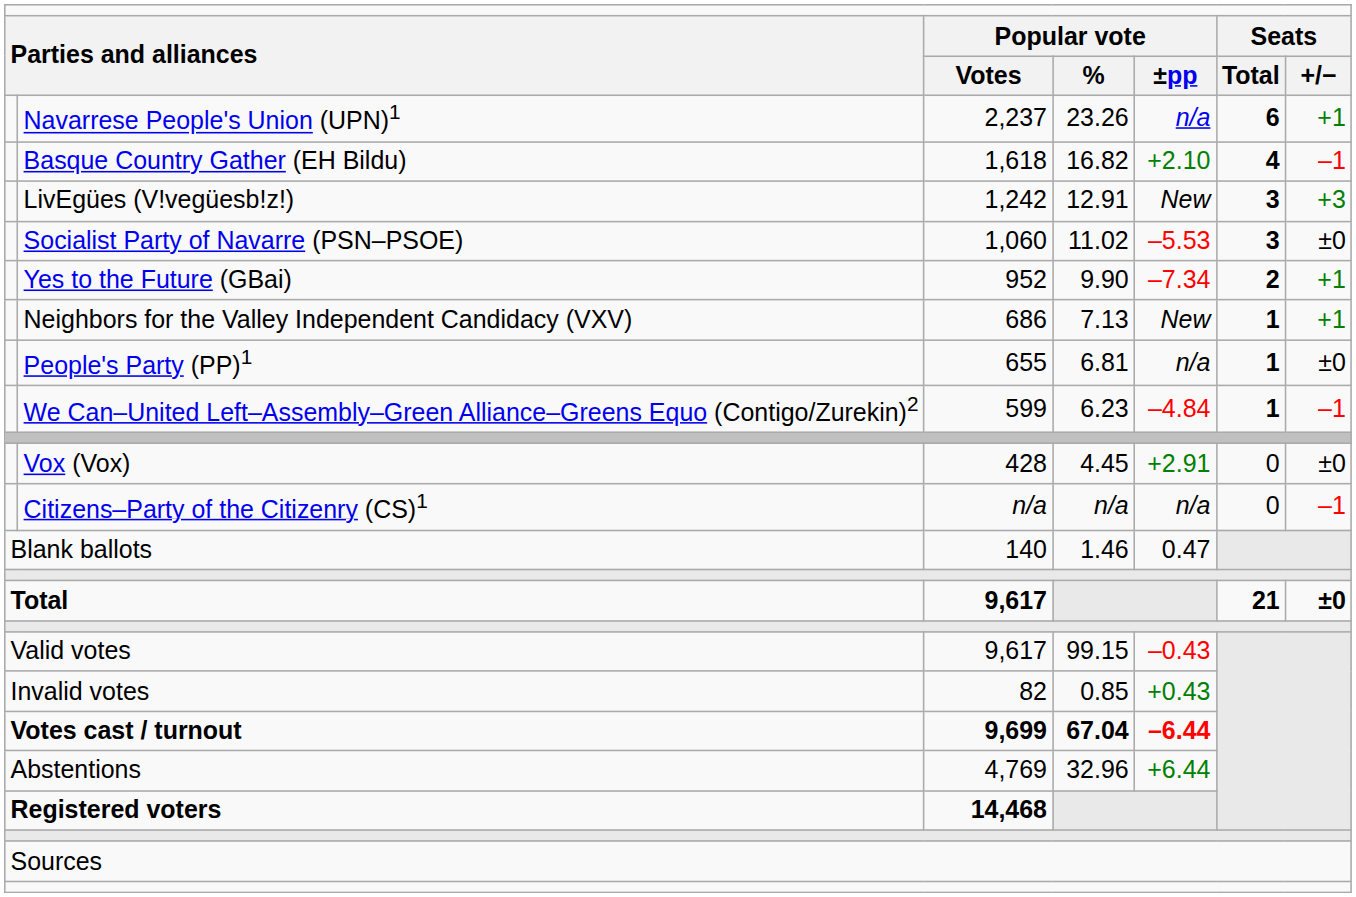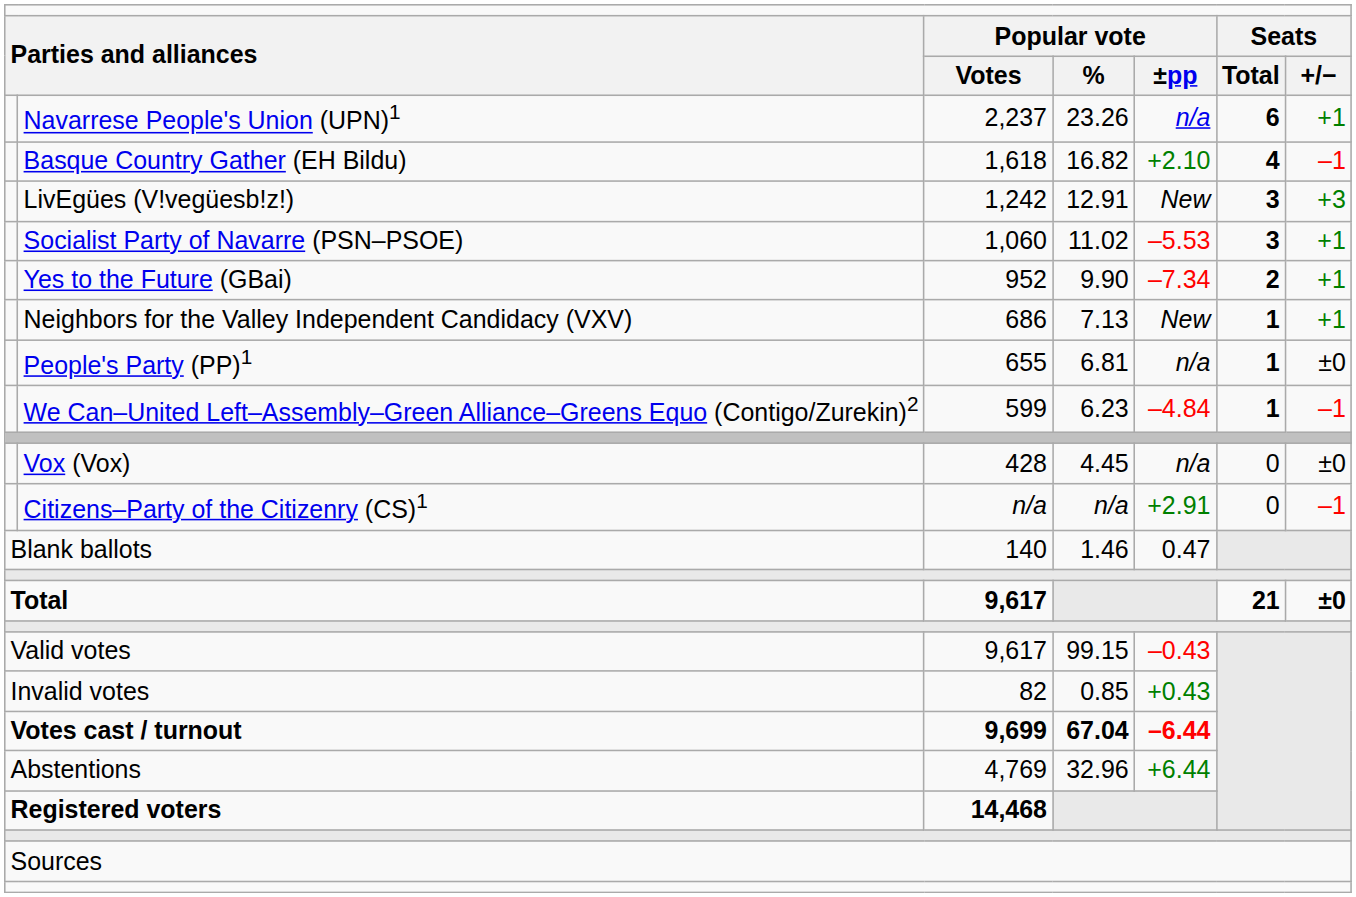Socialist Party of Navarre (PSN–PSOE) | column 7: ±0 -> +1
Vox (Vox) | column 5: +2.91 -> n/a
Citizens–Party of the Citizenry (CS)1 | column 5: n/a -> +2.91
